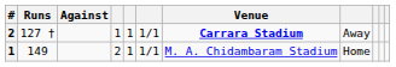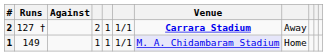row 2 | column 4: 1 -> 2
row 3 | column 4: 2 -> 1
row 3 | Venue: no background -> lavender background
